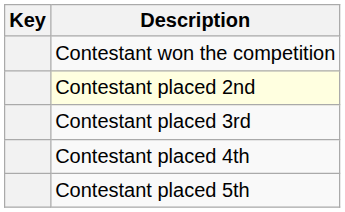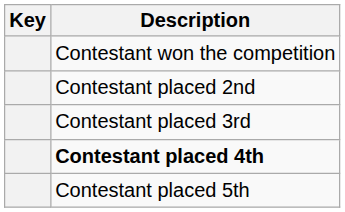Contestant placed 2nd | Description: lightyellow background -> no background
Contestant placed 4th | Description: normal -> bold
